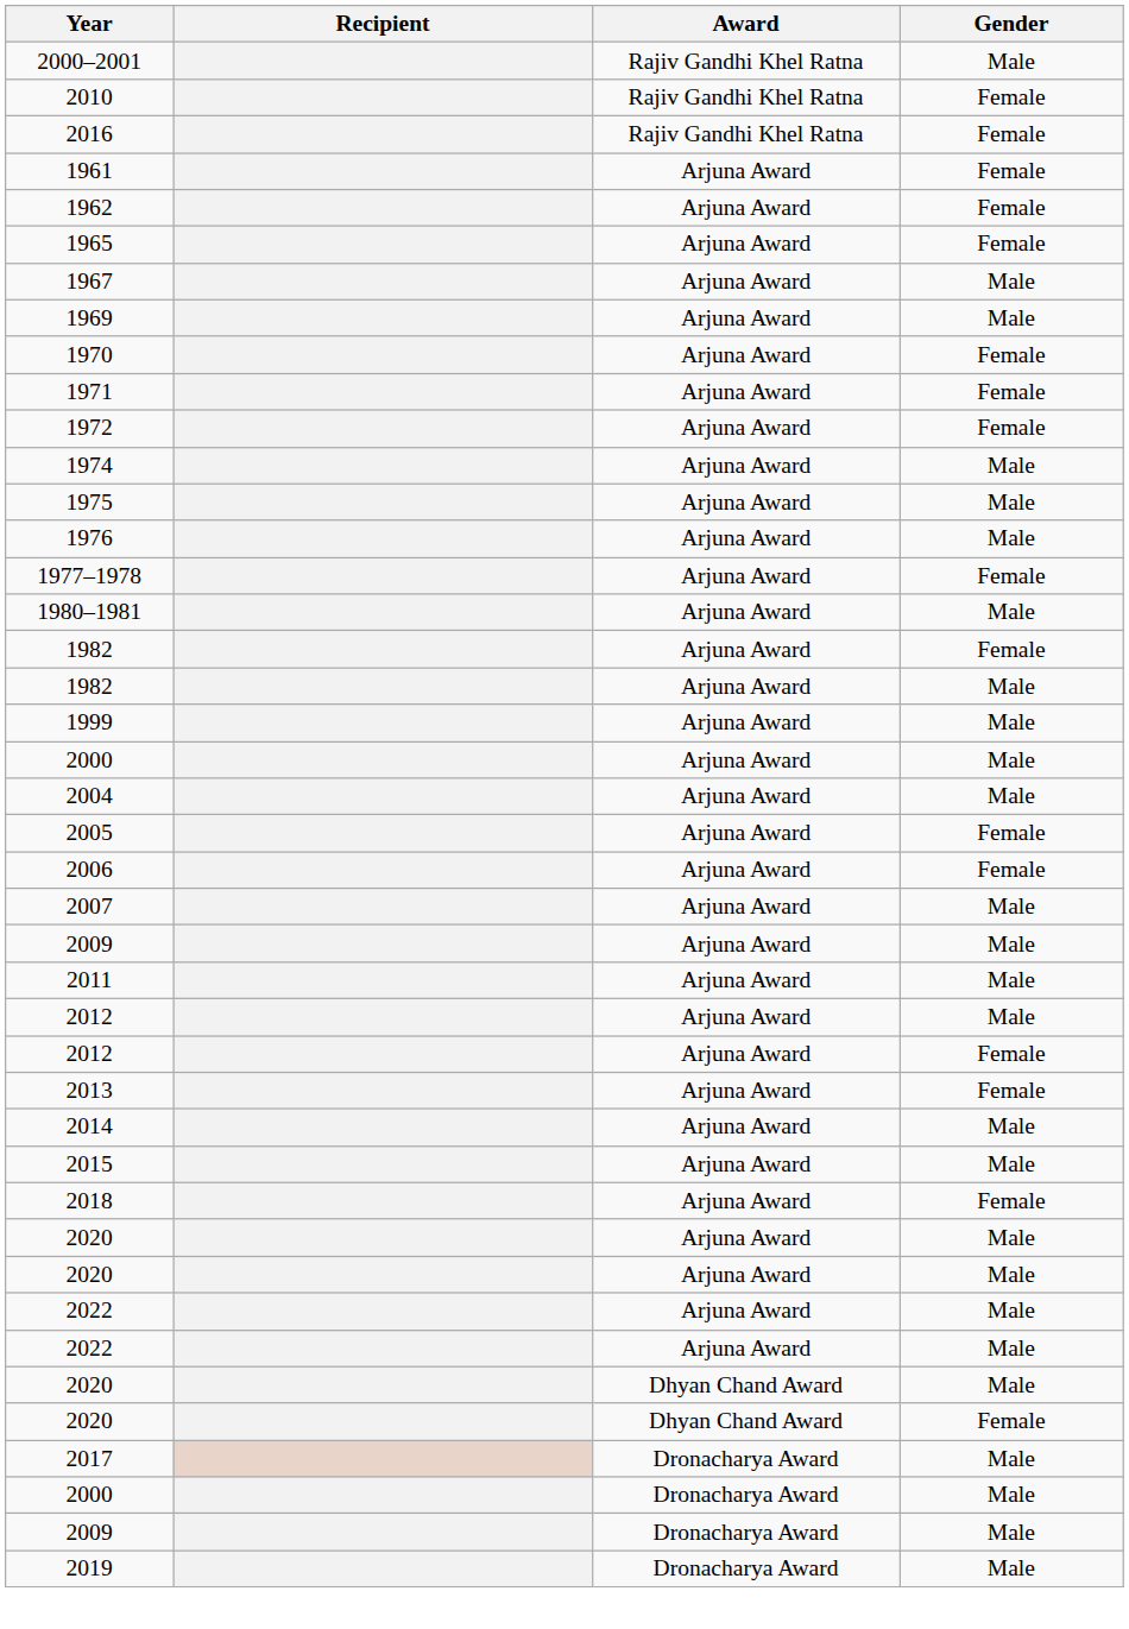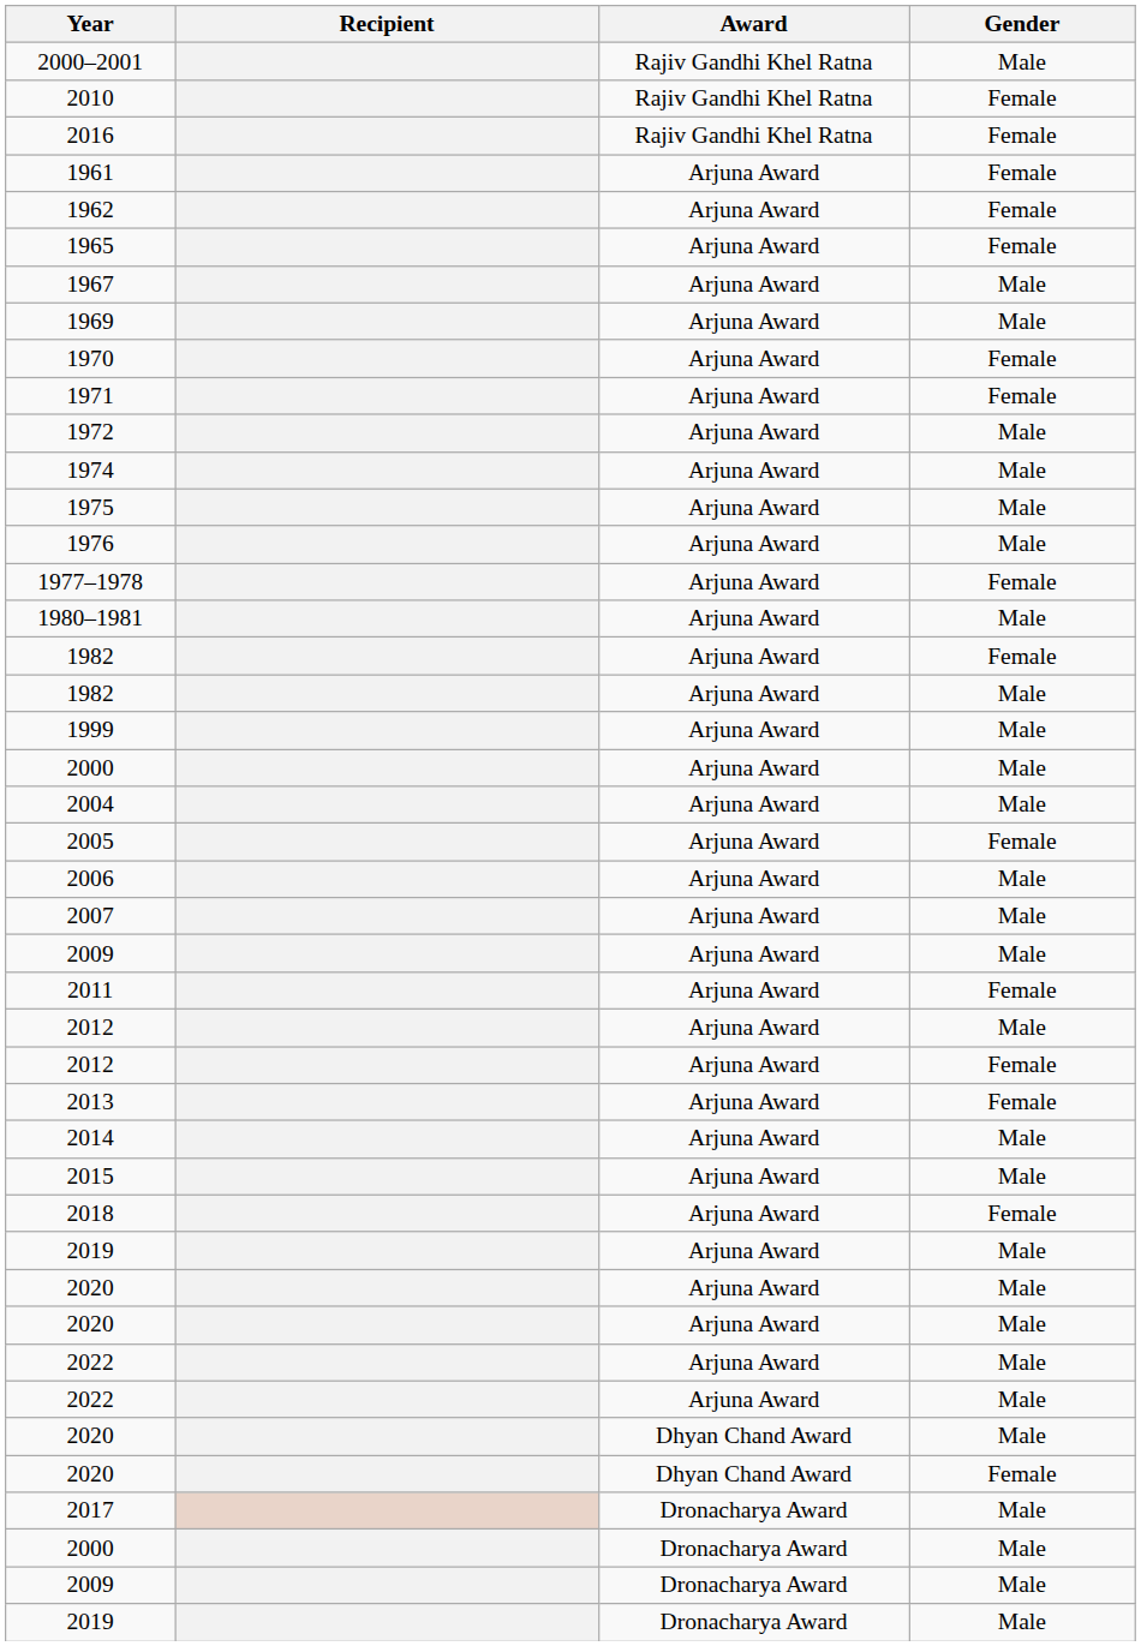1972 | Gender: Female -> Male
2006 | Gender: Female -> Male
2011 | Gender: Male -> Female
+ row: 2019 | Arjuna Award | Male
